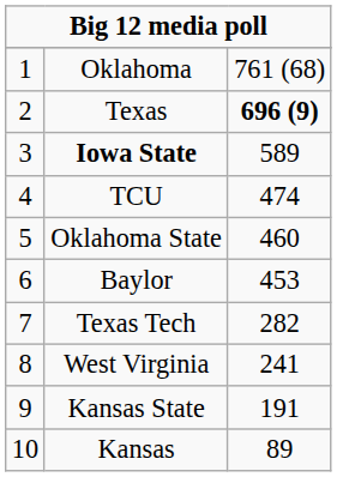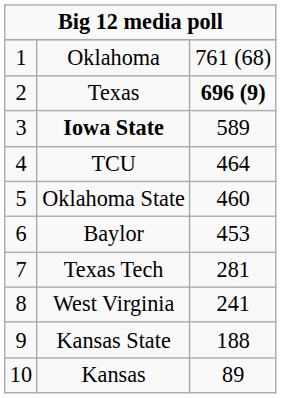TCU | column 3: 474 -> 464
Texas Tech | column 3: 282 -> 281
Kansas State | column 3: 191 -> 188
